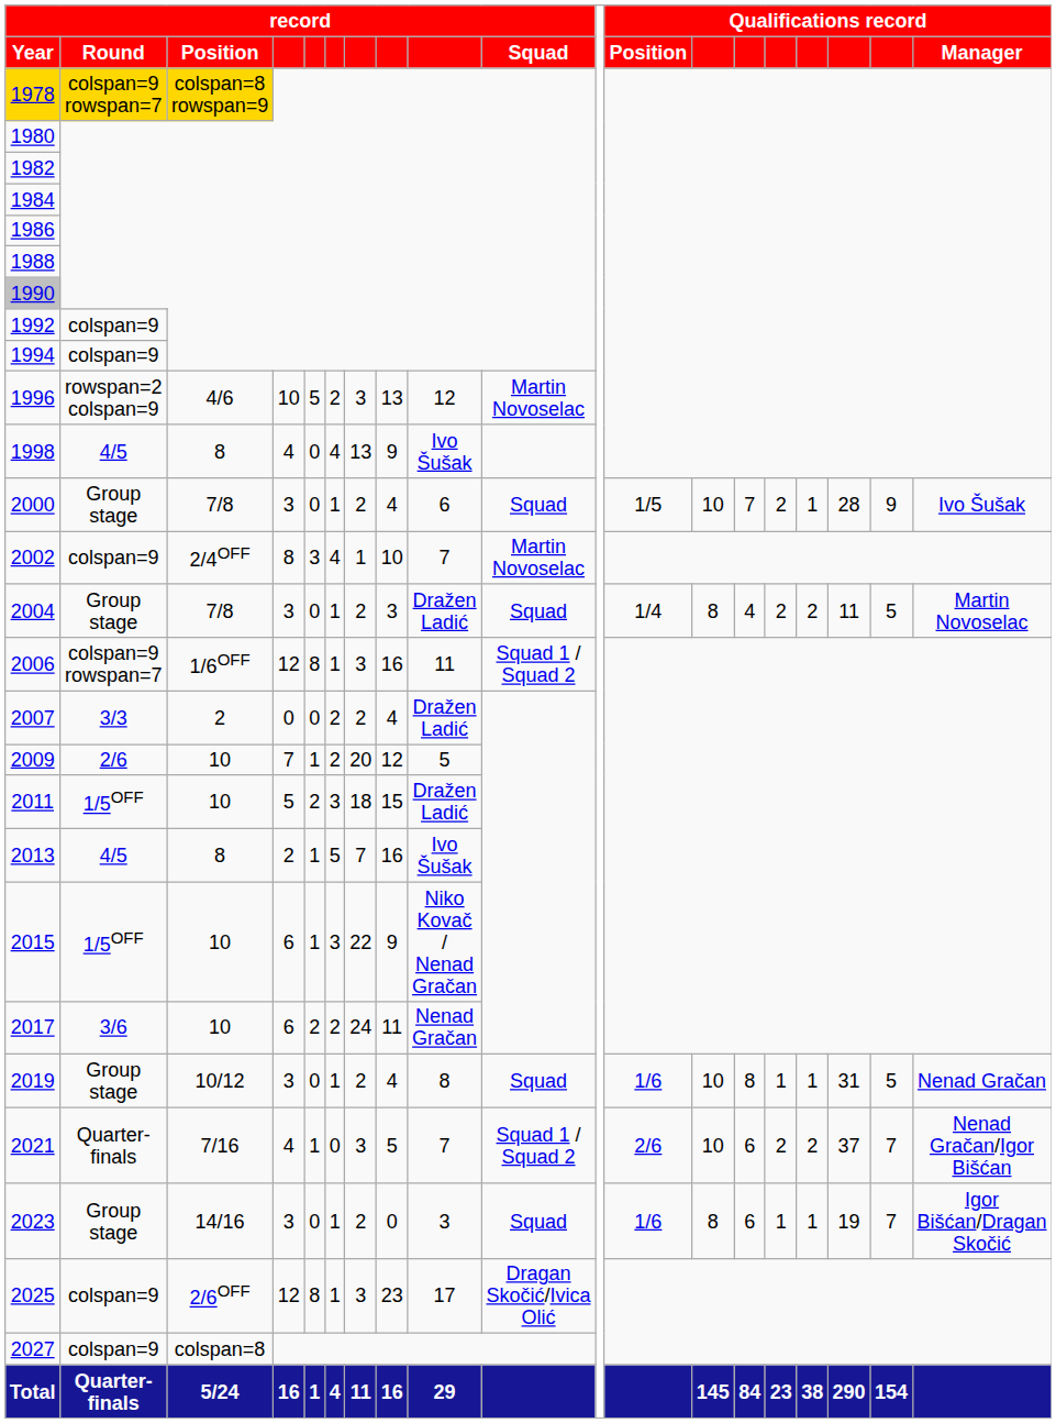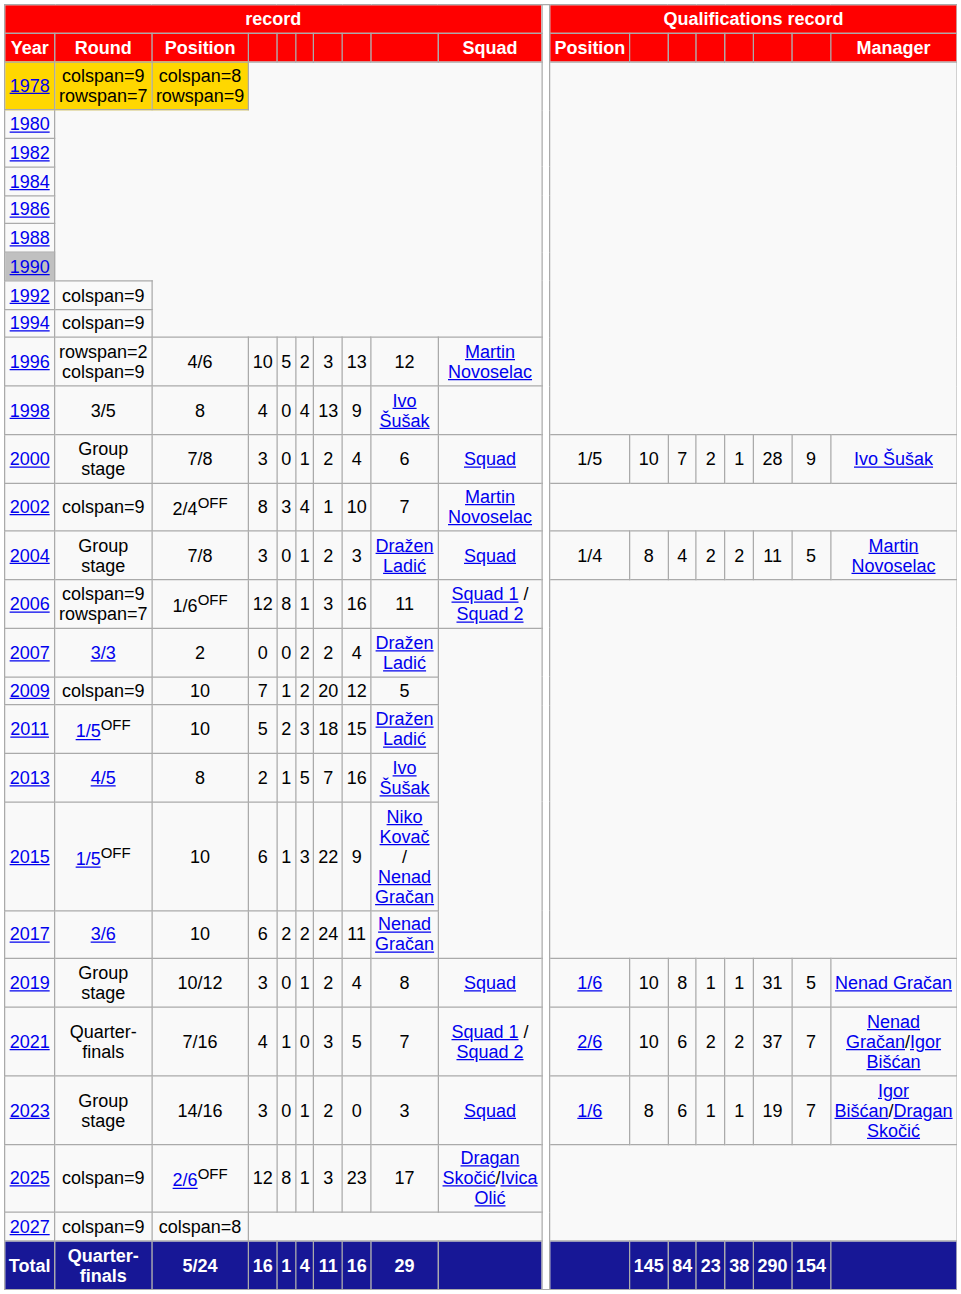1998 | record / Round: 4/5 -> 3/5
2009 | record / Round: 2/6 -> colspan=9
